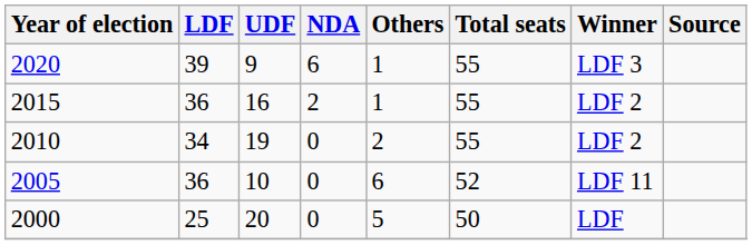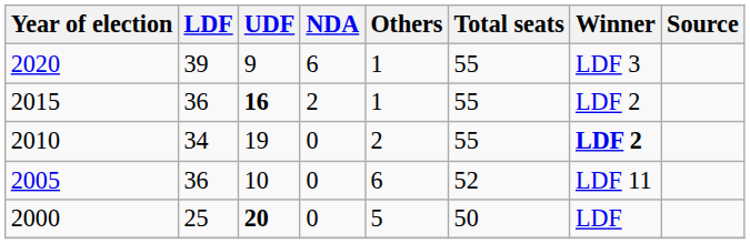2015 | UDF: normal -> bold
2010 | Winner: normal -> bold
2000 | UDF: normal -> bold
